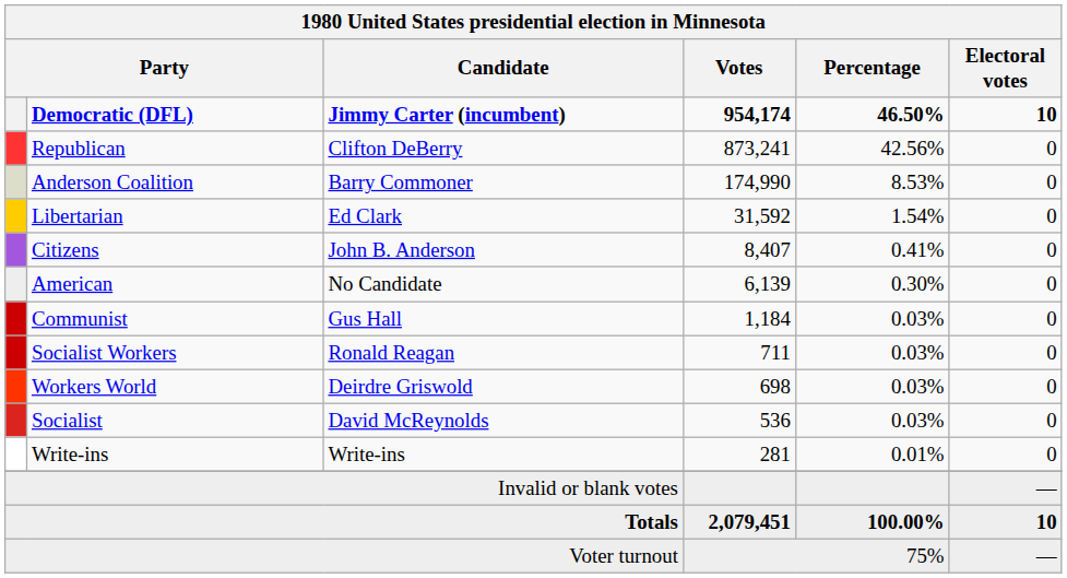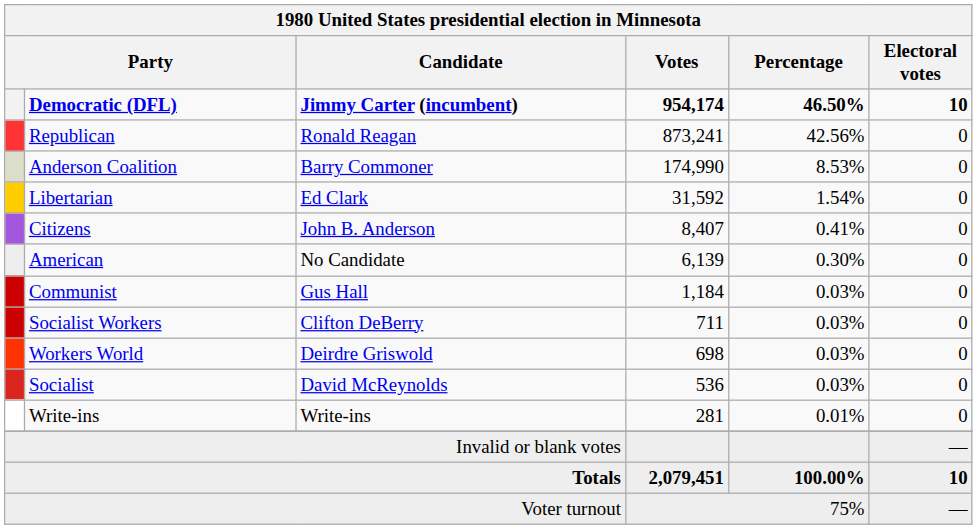Republican | Candidate: Clifton DeBerry -> Ronald Reagan
Socialist Workers | Candidate: Ronald Reagan -> Clifton DeBerry
